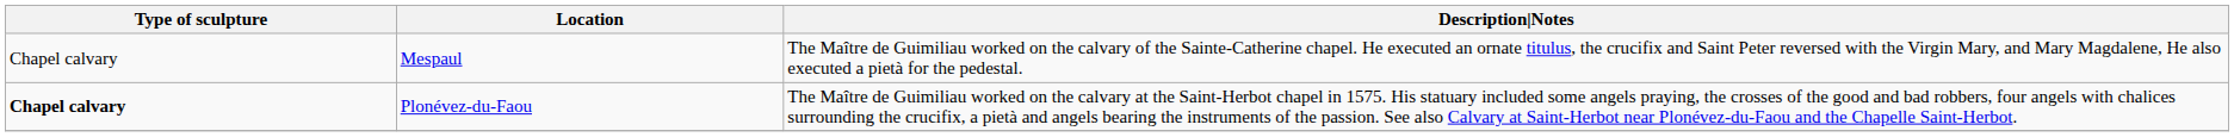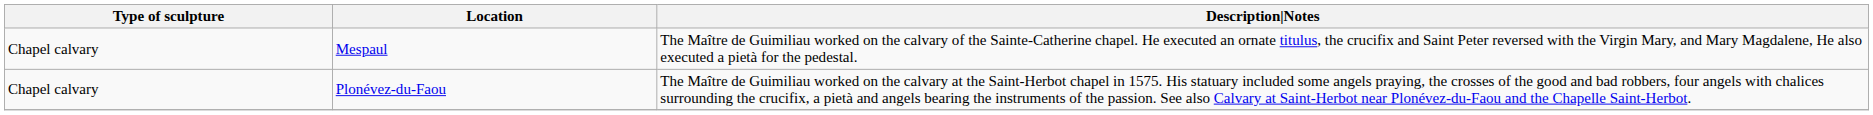Plonévez-du-Faou | Type of sculpture: bold -> normal
